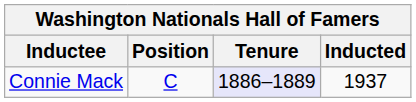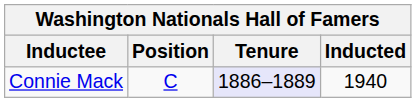Connie Mack | Inducted: 1937 -> 1940
